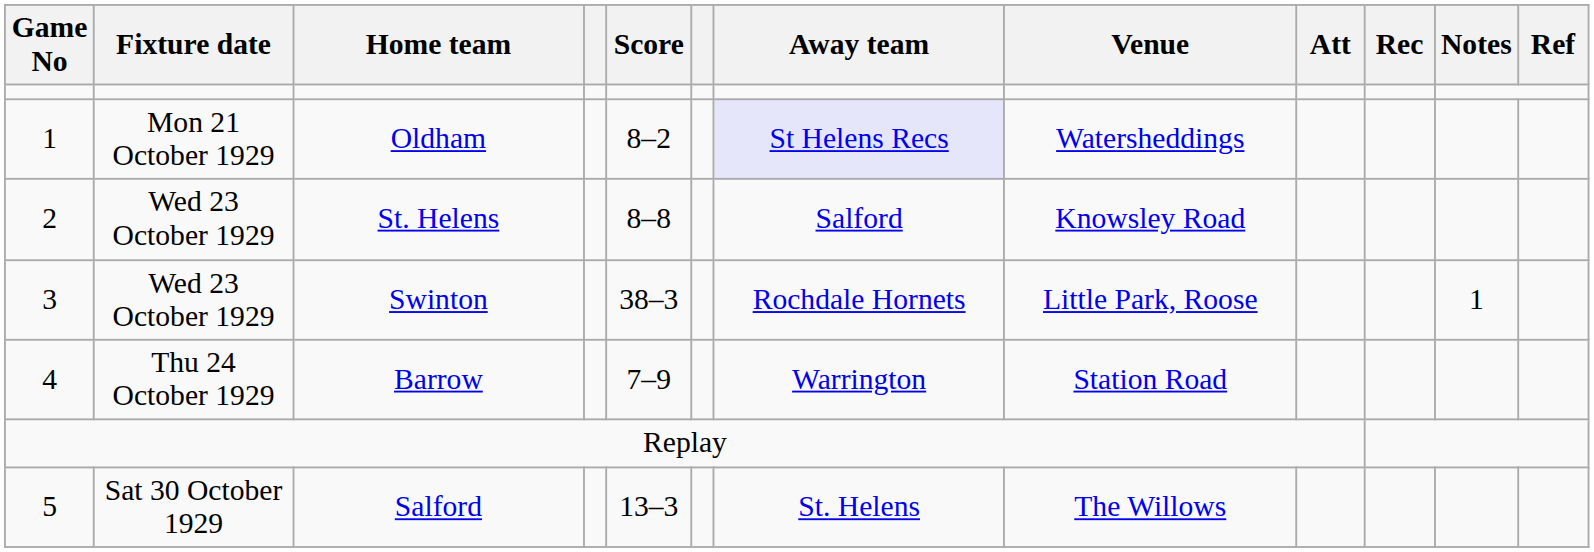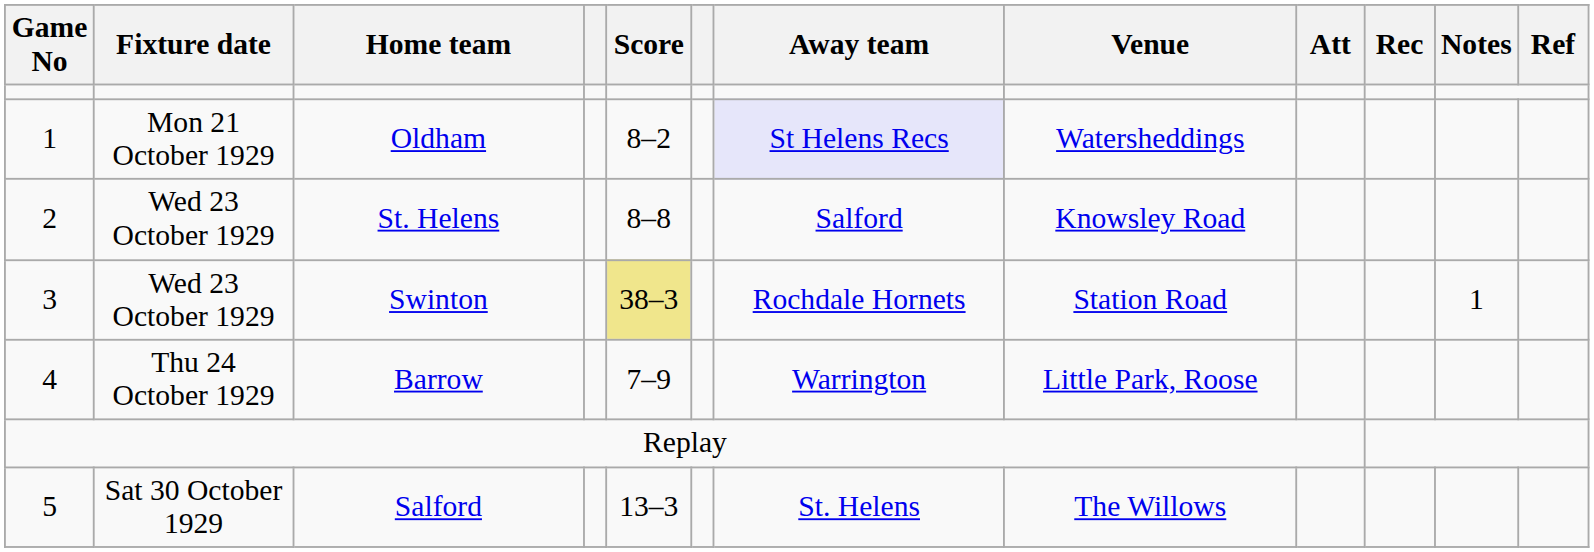Swinton | Score: no background -> khaki background
Swinton | Venue: Little Park, Roose -> Station Road
Barrow | Venue: Station Road -> Little Park, Roose
